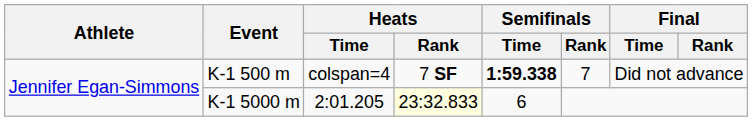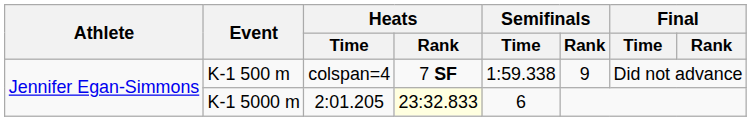K-1 500 m | Semifinals / Time: bold -> normal
K-1 500 m | Semifinals / Rank: 7 -> 9
